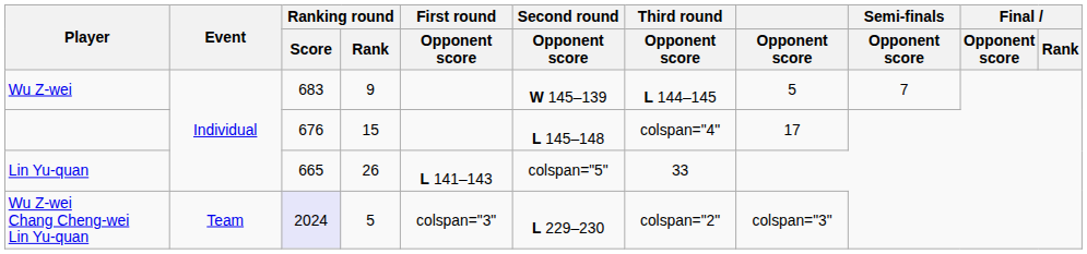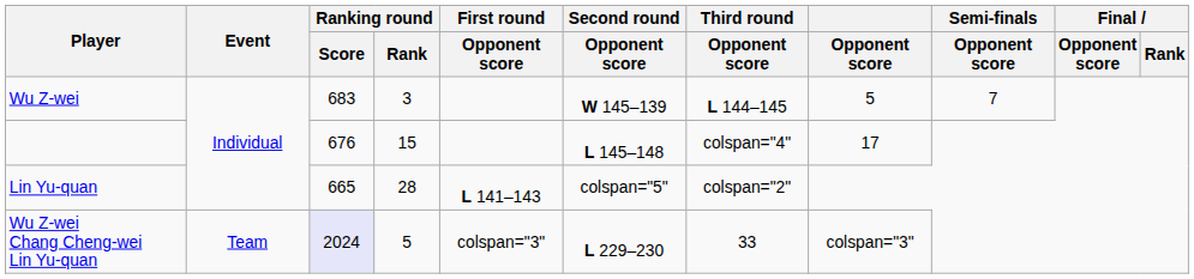Wu Z-wei | Ranking round / Rank: 9 -> 3
Lin Yu-quan | Ranking round / Rank: 26 -> 28
Lin Yu-quan | Third round / Opponent score: 33 -> colspan="2"
Wu Z-wei Chang Cheng-wei Lin Yu-quan | Third round / Opponent score: colspan="2" -> 33
